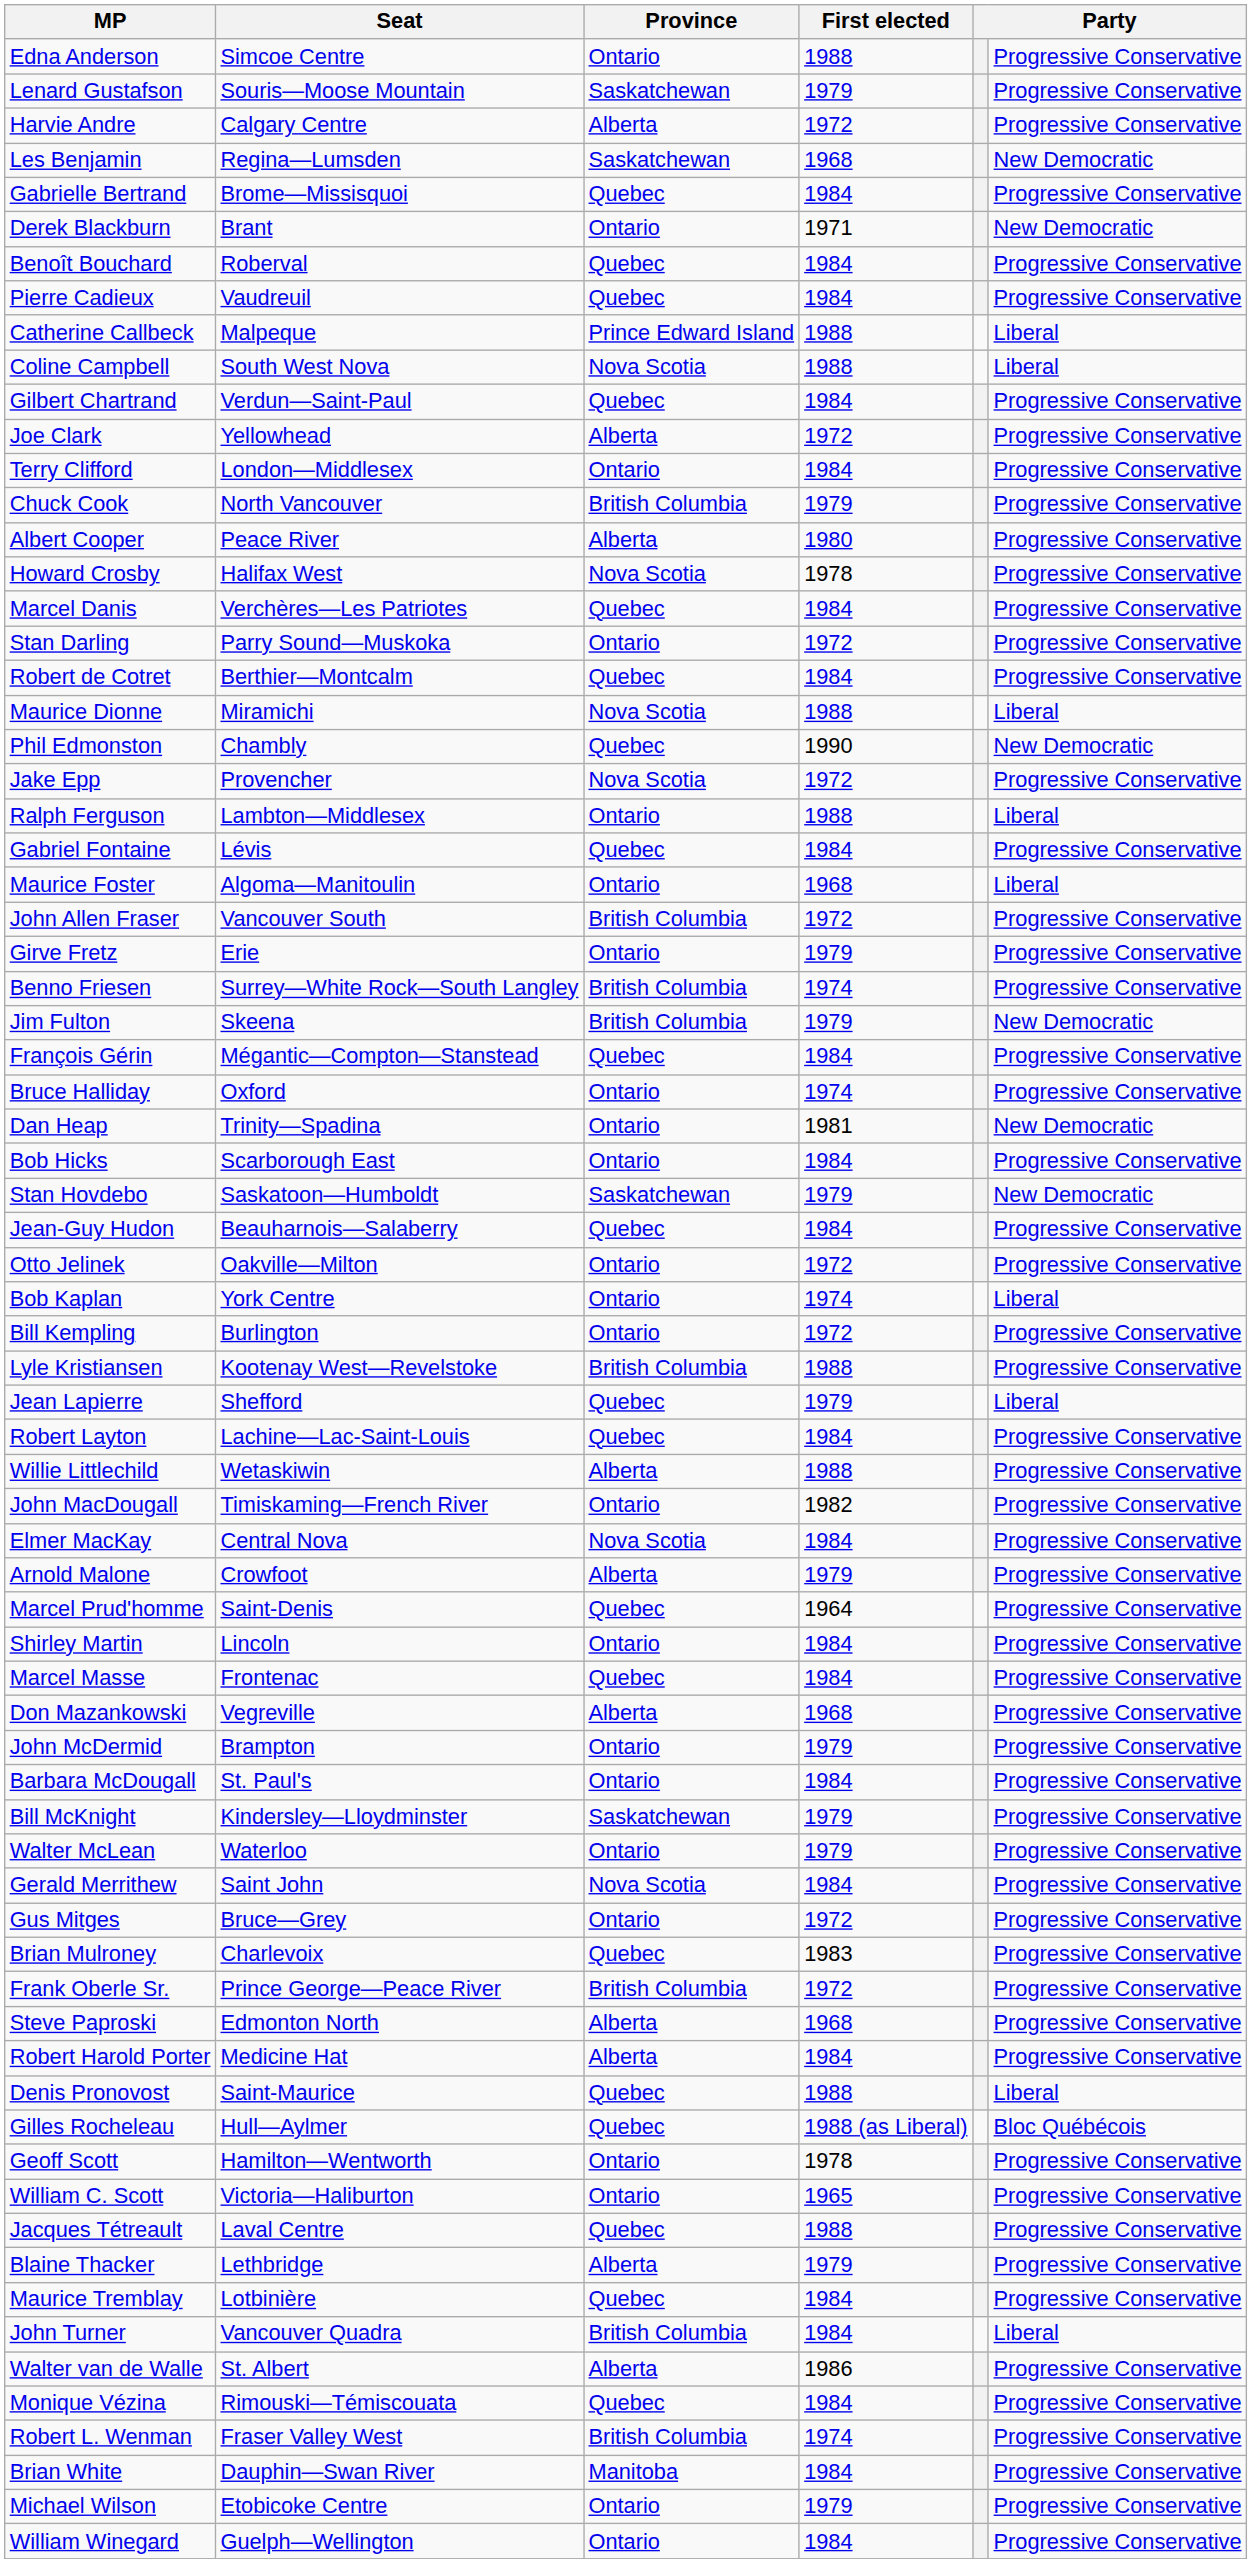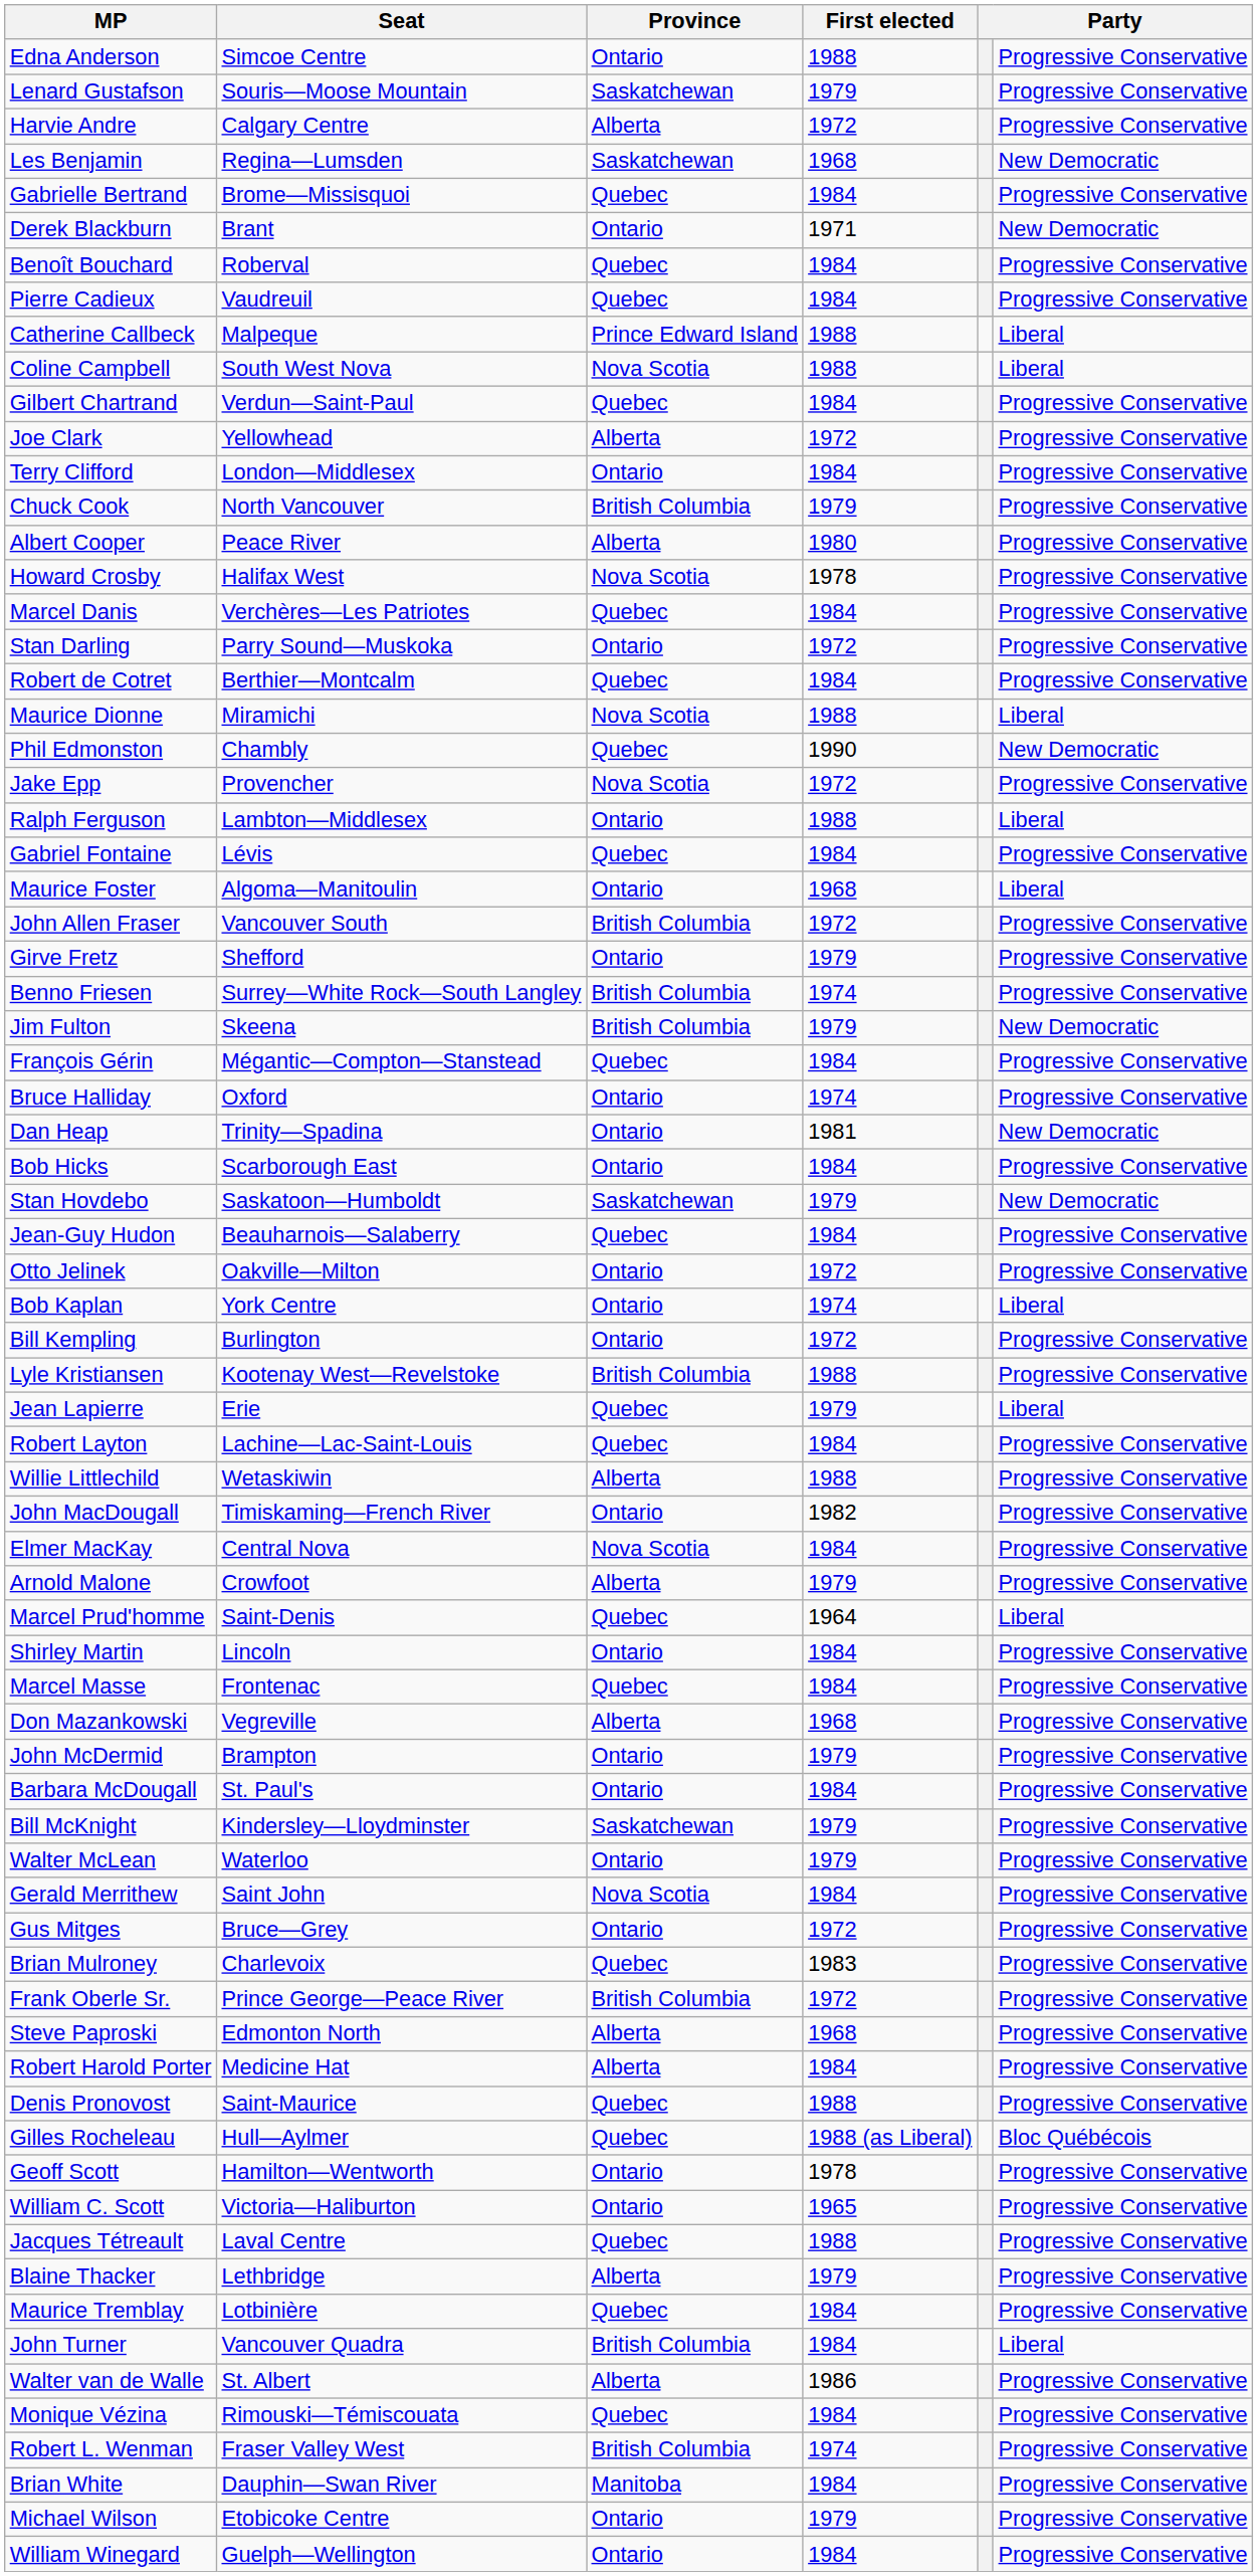Girve Fretz | Seat: Erie -> Shefford
Jean Lapierre | Seat: Shefford -> Erie
Marcel Prud'homme | column 6: Progressive Conservative -> Liberal
Denis Pronovost | column 6: Liberal -> Progressive Conservative
